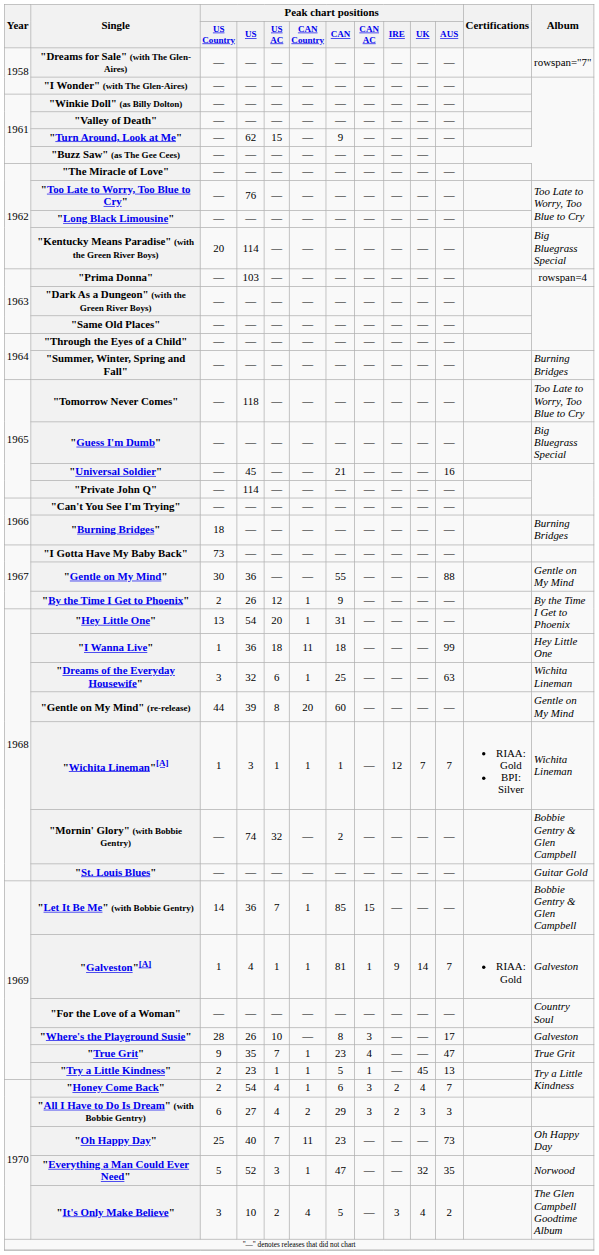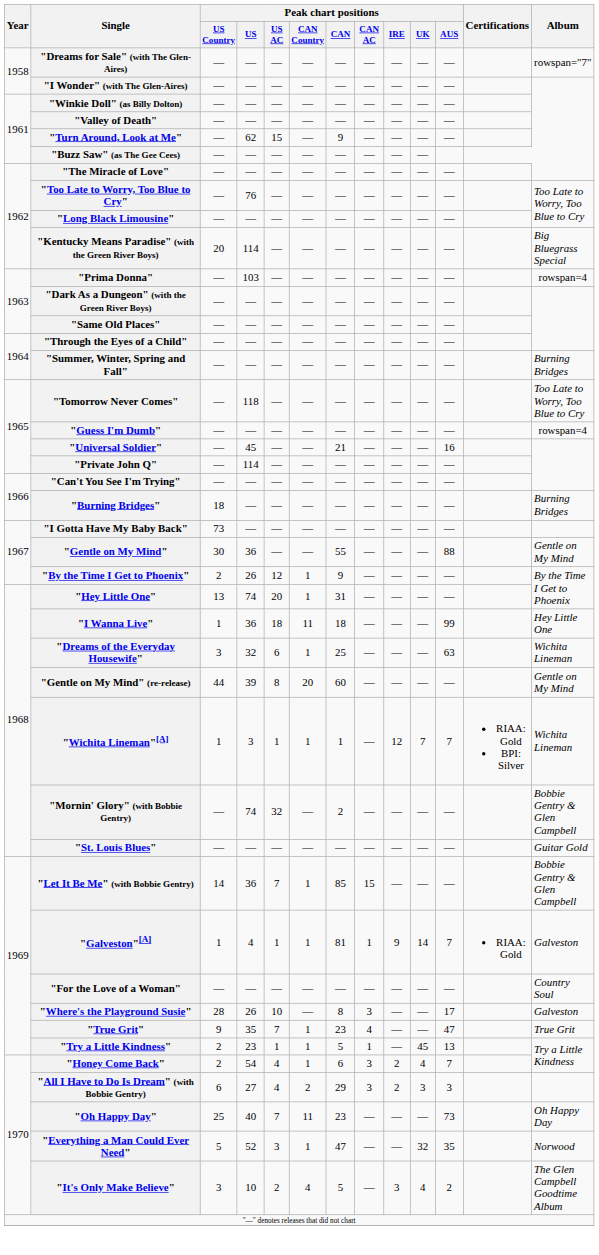"Guess I'm Dumb" | Album: Big Bluegrass Special -> rowspan=4
"Hey Little One" | Peak chart positions / US: 54 -> 74
